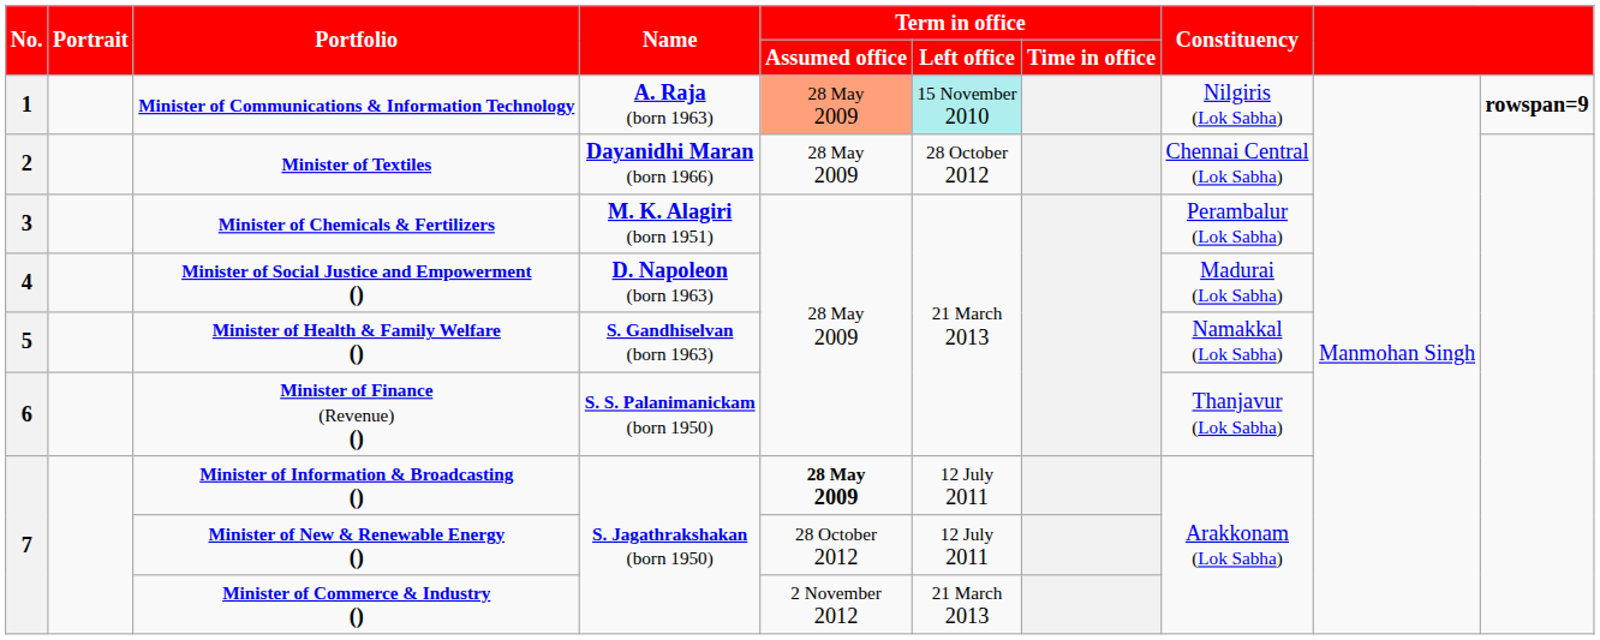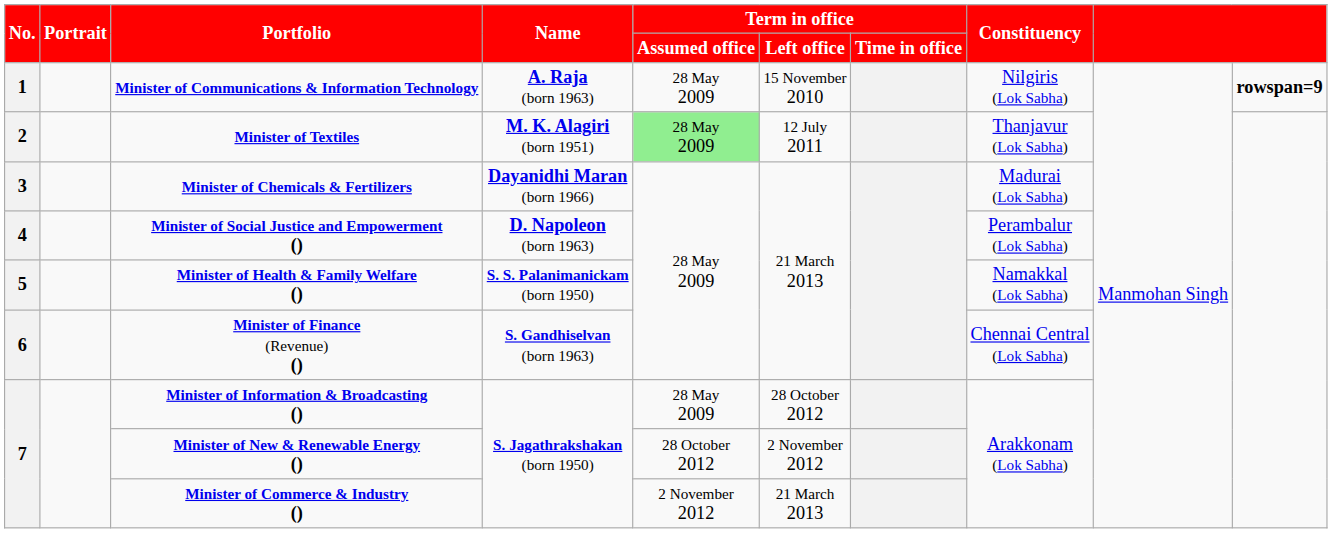Minister of Communications & Information Technology | Term in office / Assumed office: lightsalmon background -> no background
Minister of Communications & Information Technology | Term in office / Left office: paleturquoise background -> no background
Minister of Textiles | Name: Dayanidhi Maran (born 1966) -> M. K. Alagiri (born 1951)
Minister of Textiles | Term in office / Assumed office: no background -> lightgreen background
Minister of Textiles | Term in office / Left office: 28 October 2012 -> 12 July 2011
Minister of Textiles | Constituency: Chennai Central (Lok Sabha) -> Thanjavur (Lok Sabha)
Minister of Chemicals & Fertilizers | Name: M. K. Alagiri (born 1951) -> Dayanidhi Maran (born 1966)
Minister of Chemicals & Fertilizers | Constituency: Perambalur (Lok Sabha) -> Madurai (Lok Sabha)
Minister of Social Justice and Empowerment () | Constituency: Madurai (Lok Sabha) -> Perambalur (Lok Sabha)
Minister of Health & Family Welfare () | Name: S. Gandhiselvan (born 1963) -> S. S. Palanimanickam (born 1950)
Minister of Finance (Revenue) () | Name: S. S. Palanimanickam (born 1950) -> S. Gandhiselvan (born 1963)
Minister of Finance (Revenue) () | Constituency: Thanjavur (Lok Sabha) -> Chennai Central (Lok Sabha)
Minister of Information & Broadcasting () | Term in office / Assumed office: bold -> normal
Minister of Information & Broadcasting () | Term in office / Left office: 12 July 2011 -> 28 October 2012
Minister of New & Renewable Energy () | Term in office / Left office: 12 July 2011 -> 2 November 2012
